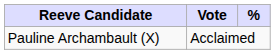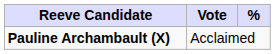Pauline Archambault (X) | Reeve Candidate: normal -> bold
